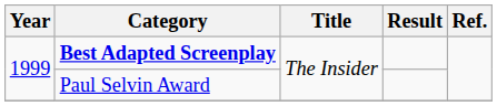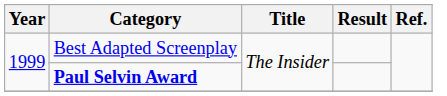Best Adapted Screenplay | Category: bold -> normal
Paul Selvin Award | Category: normal -> bold
